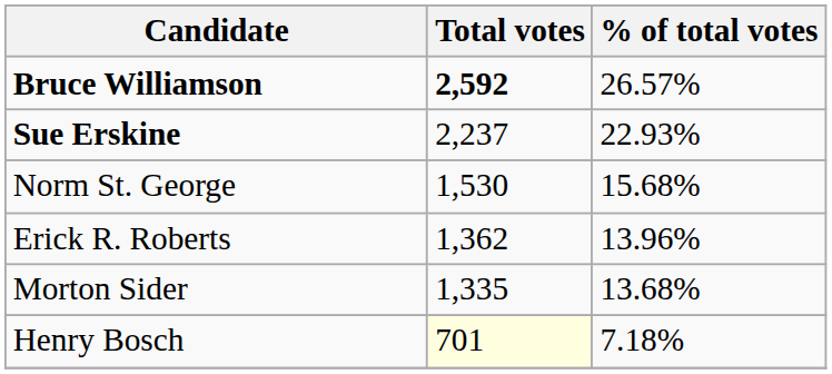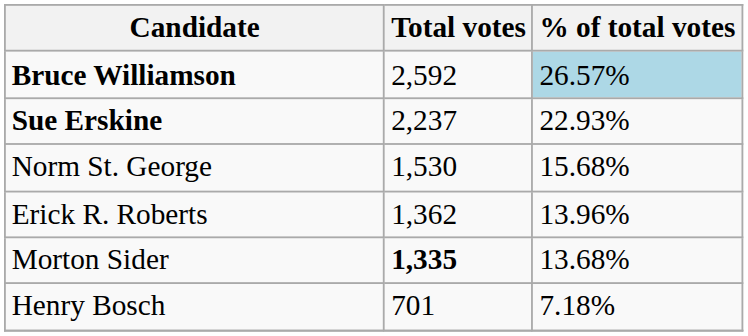Bruce Williamson | Total votes: bold -> normal
Bruce Williamson | % of total votes: no background -> lightblue background
Morton Sider | Total votes: normal -> bold
Henry Bosch | Total votes: lightyellow background -> no background
